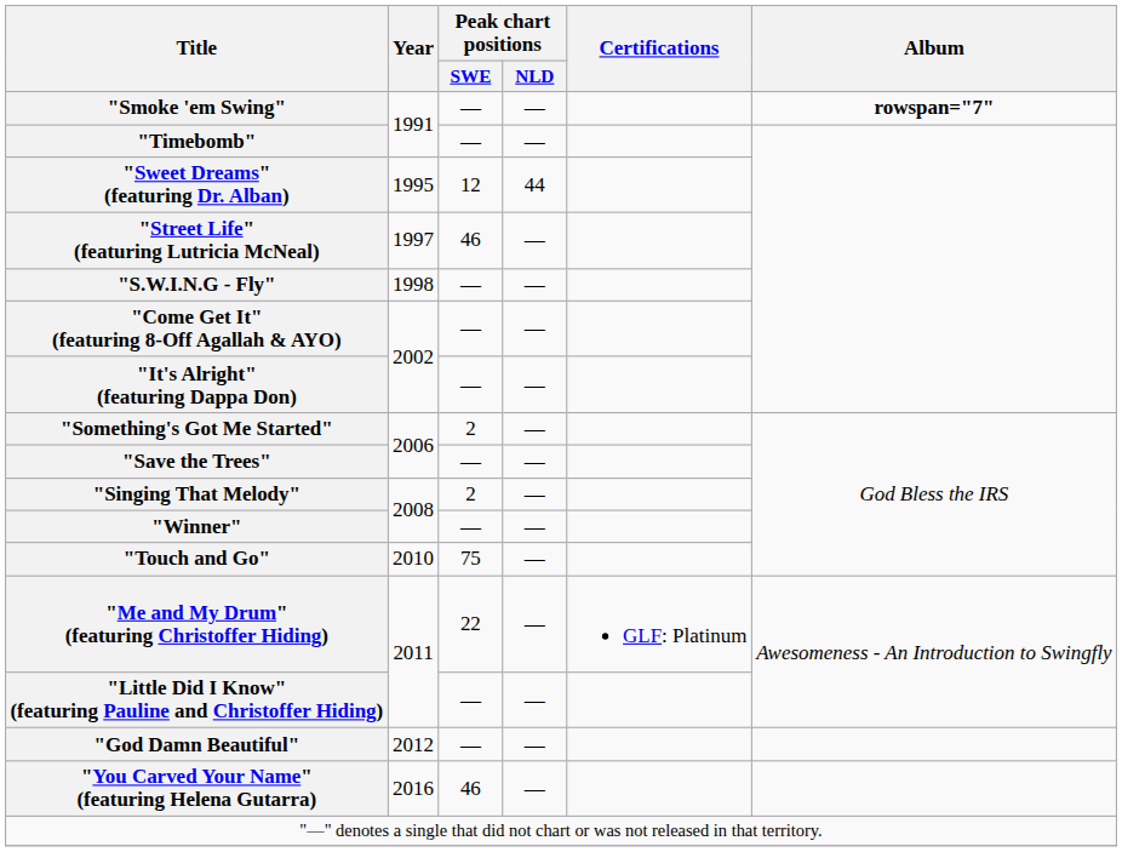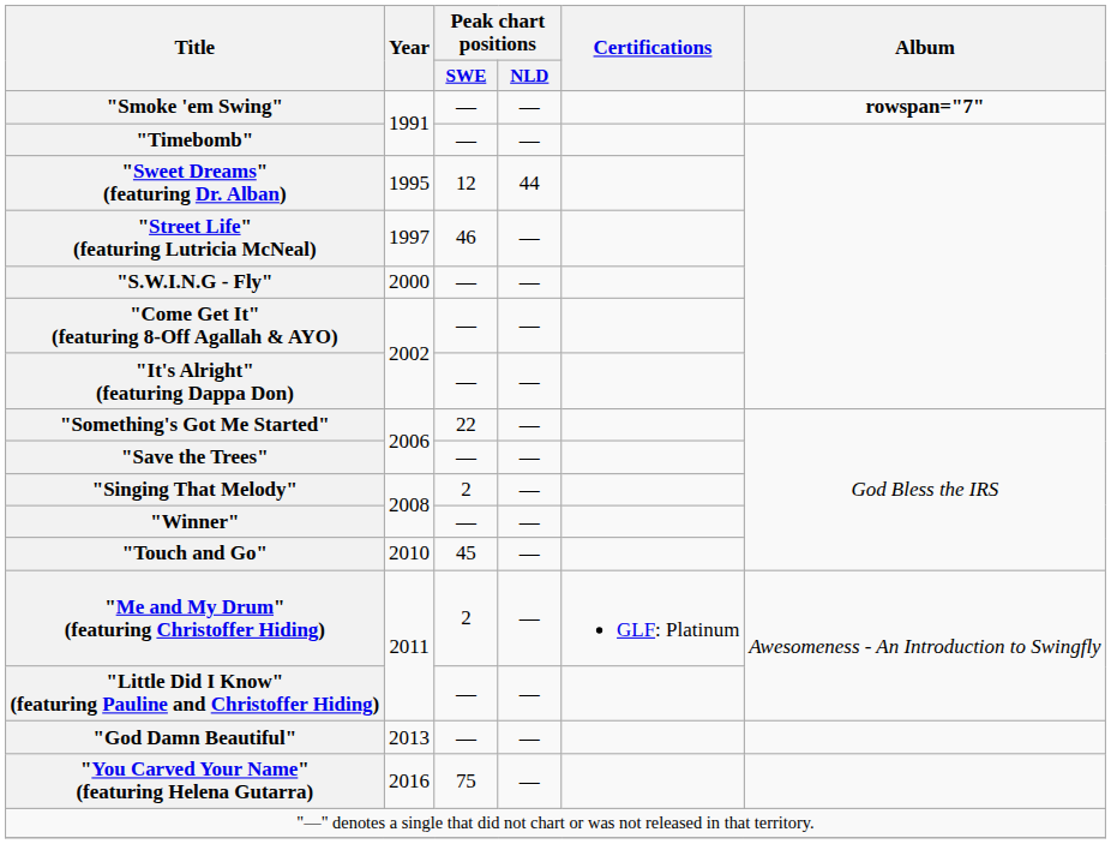"S.W.I.N.G - Fly" | Year: 1998 -> 2000
"Something's Got Me Started" | Peak chart positions / SWE: 2 -> 22
"Touch and Go" | Peak chart positions / SWE: 75 -> 45
"Me and My Drum" (featuring Christoffer Hiding) | Peak chart positions / SWE: 22 -> 2
"God Damn Beautiful" | Year: 2012 -> 2013
"You Carved Your Name" (featuring Helena Gutarra) | Peak chart positions / SWE: 46 -> 75
